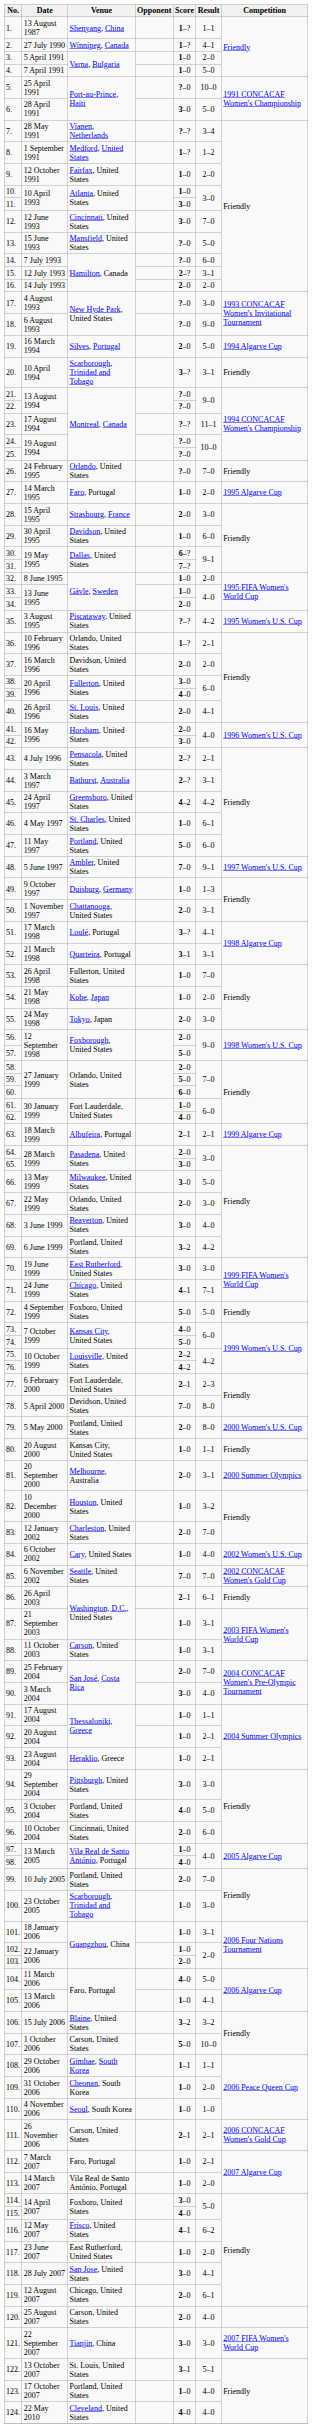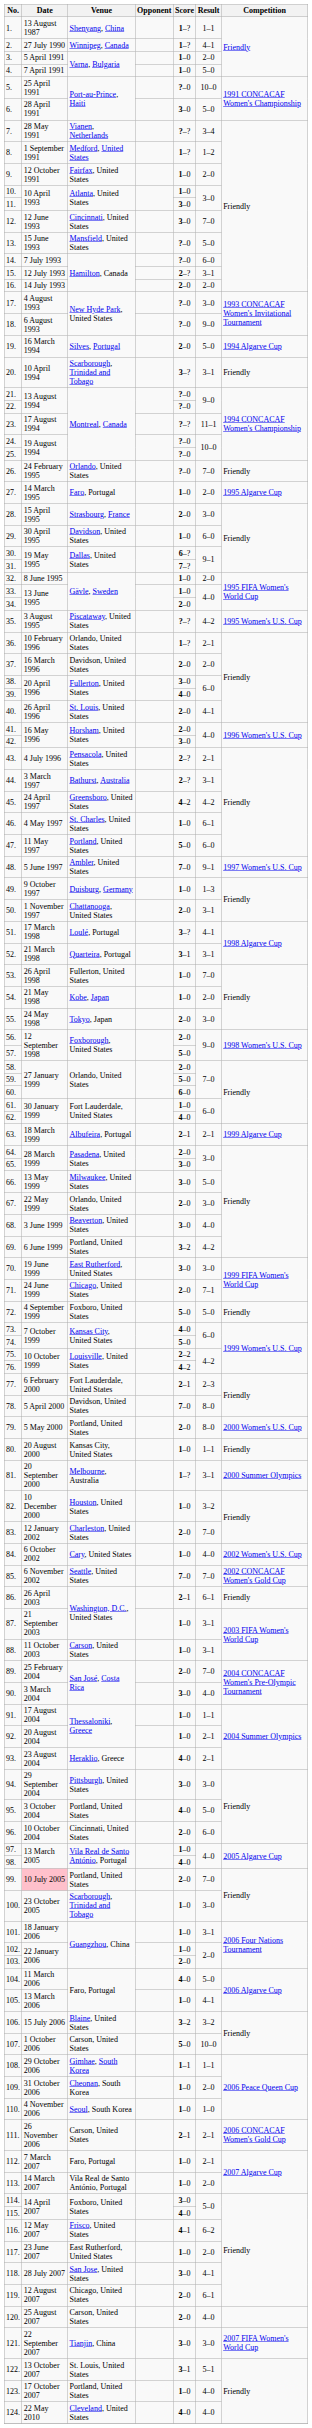71. | Score: 4–1 -> 2–0
81. | Score: 2–0 -> 1–?
93. | Score: 1–0 -> 4–0
99. | Date: no background -> pink background
